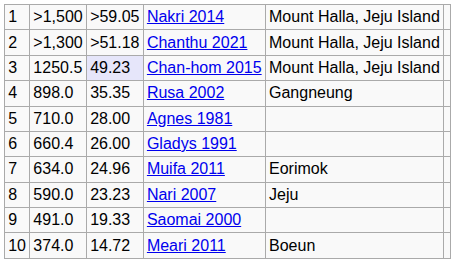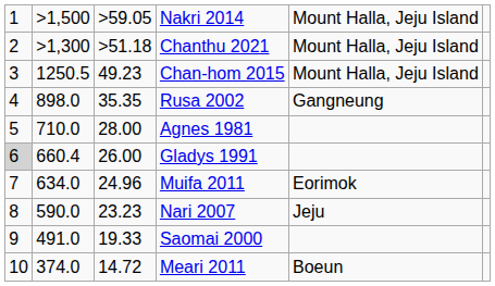Chan-hom 2015 | column 3: lavender background -> no background
Gladys 1991 | column 1: no background -> lightgrey background
